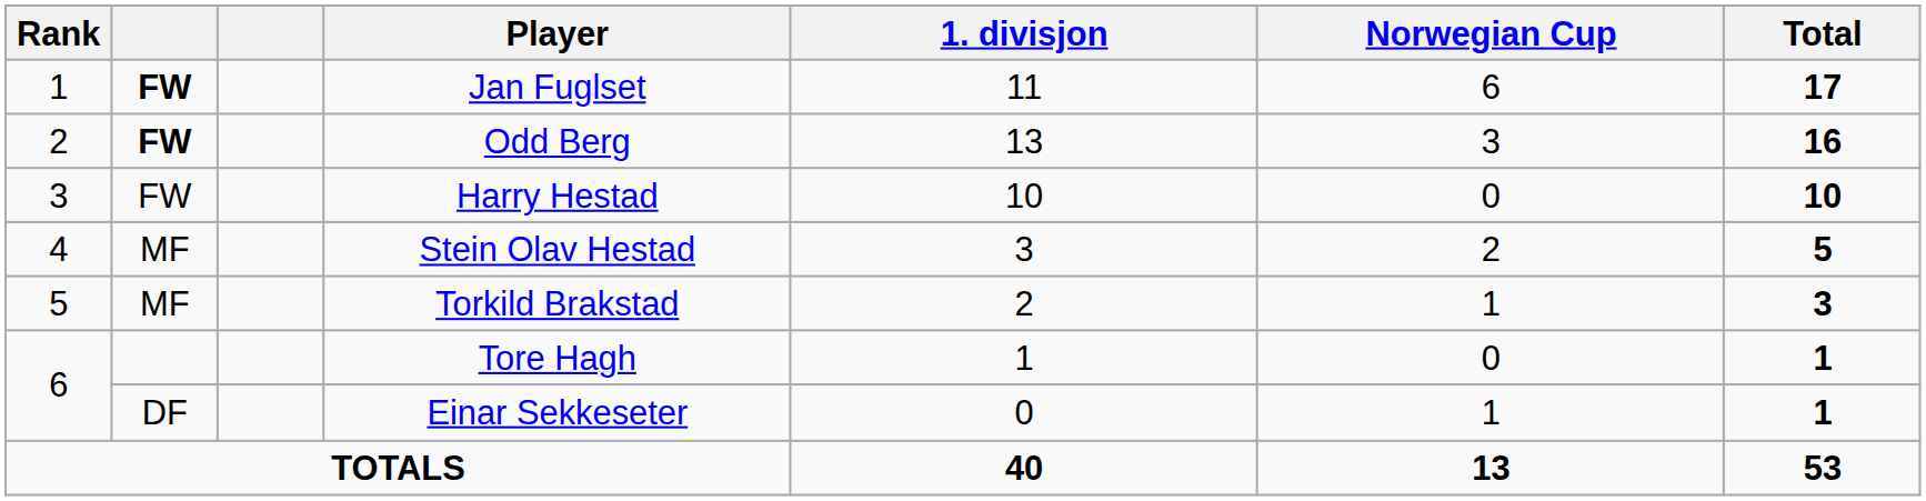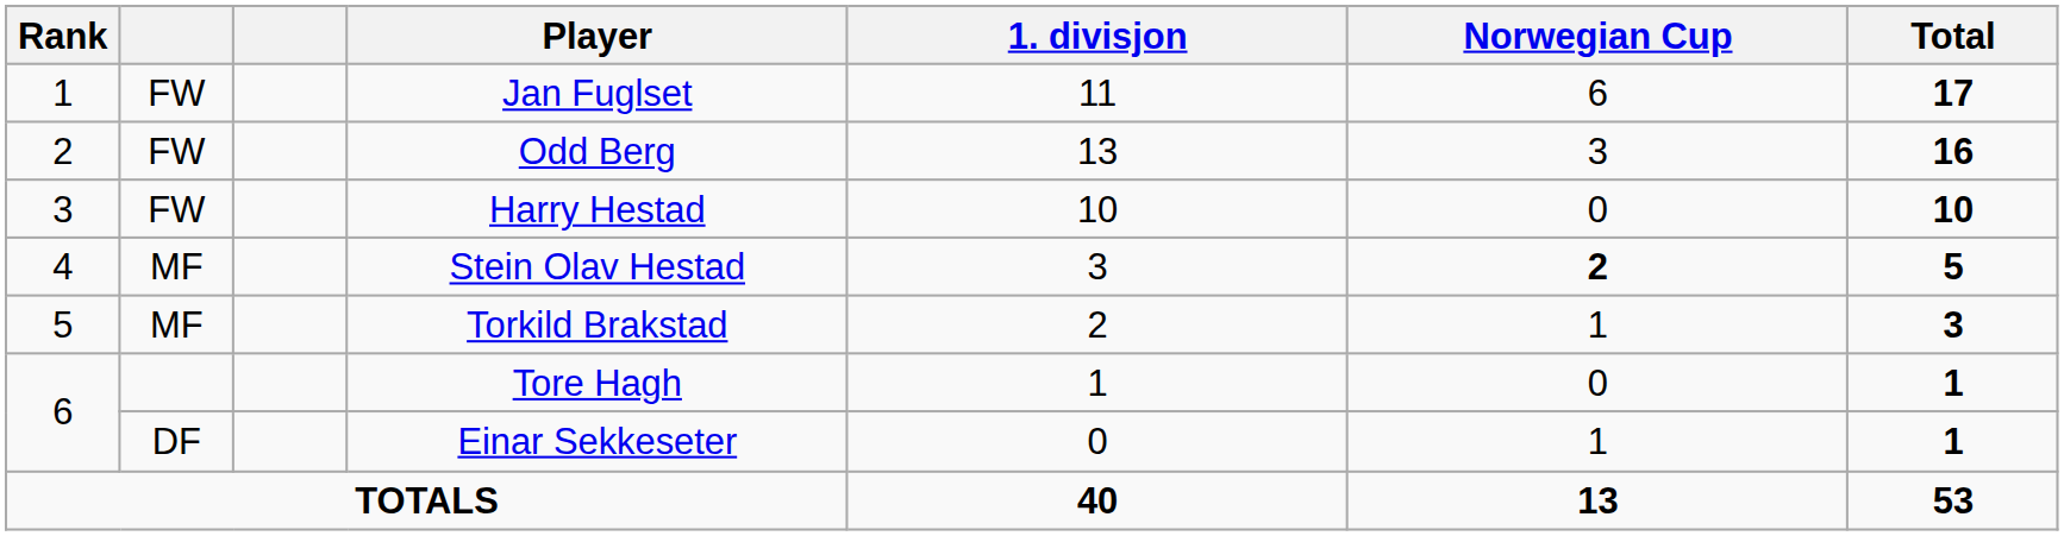Jan Fuglset | column 2: bold -> normal
Odd Berg | column 2: bold -> normal
Stein Olav Hestad | Norwegian Cup: normal -> bold
